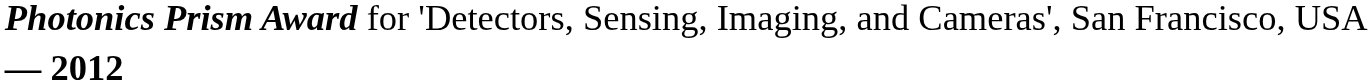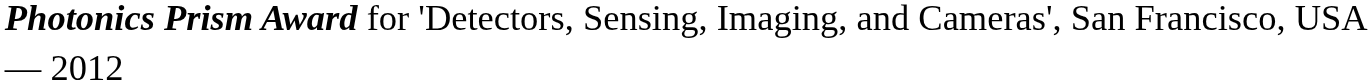row 2 | column 1: bold -> normal
